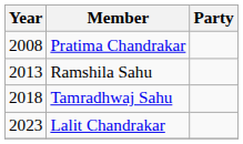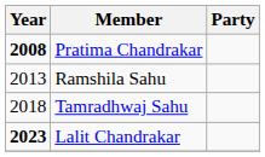Pratima Chandrakar | Year: normal -> bold
Lalit Chandrakar | Year: normal -> bold
